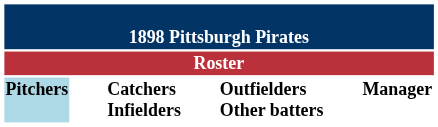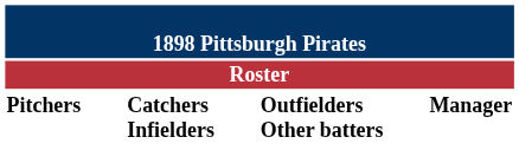Pitchers | column 1: lightblue background -> no background
